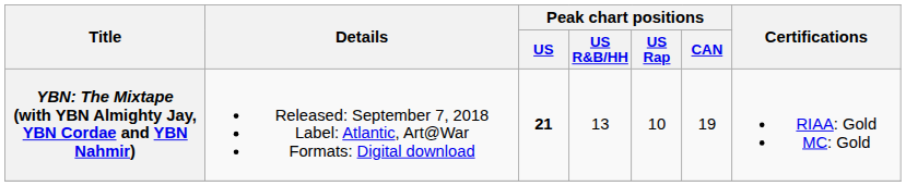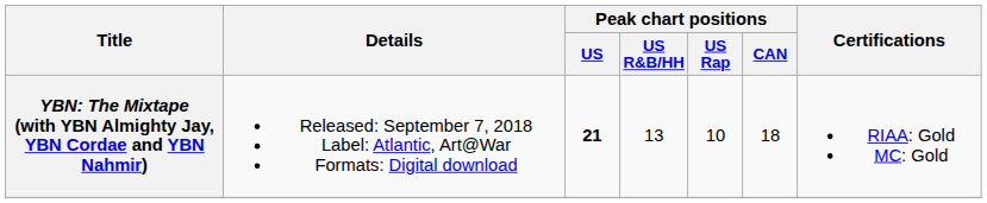row 3 | Peak chart positions / CAN: 19 -> 18
